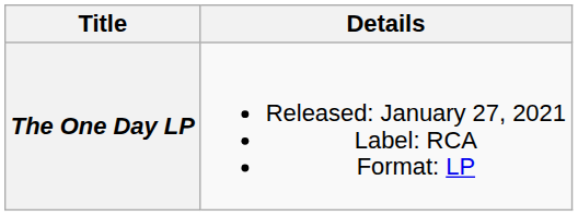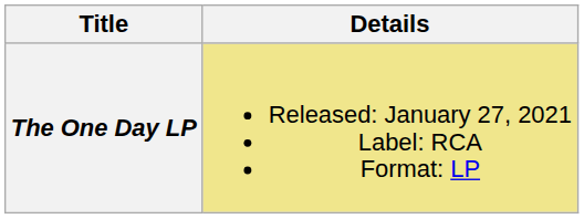The One Day LP | Details: no background -> khaki background
